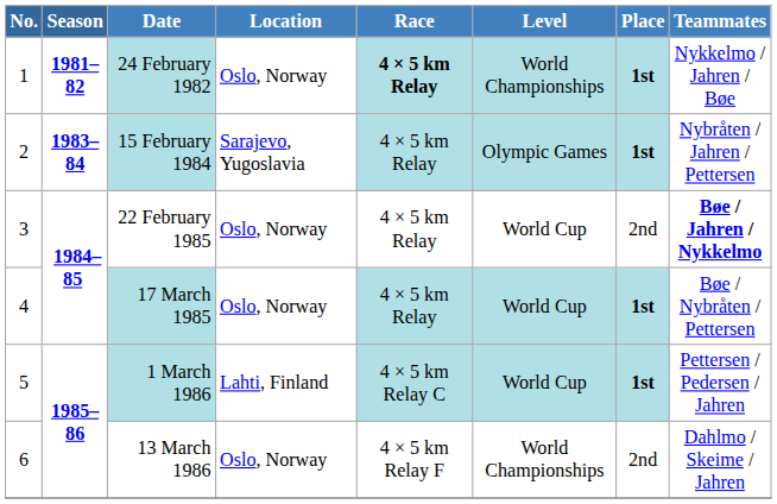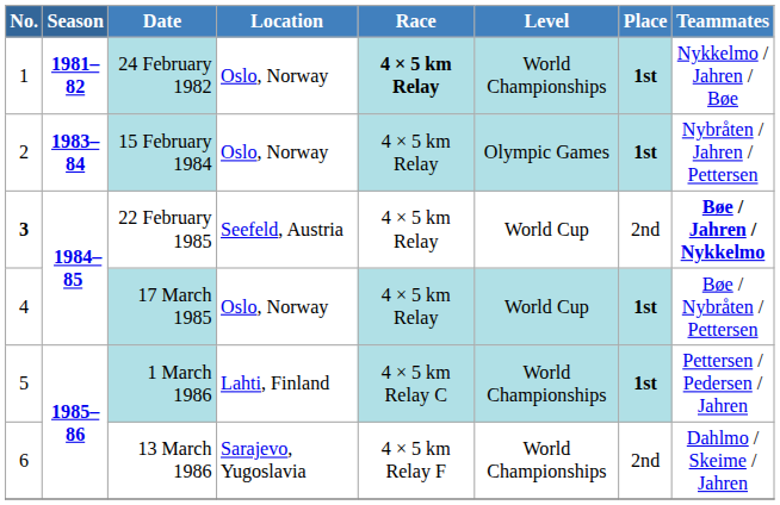15 February 1984 | Location: Sarajevo, Yugoslavia -> Oslo, Norway
22 February 1985 | No.: normal -> bold
22 February 1985 | Location: Oslo, Norway -> Seefeld, Austria
1 March 1986 | Level: World Cup -> World Championships
13 March 1986 | Location: Oslo, Norway -> Sarajevo, Yugoslavia
